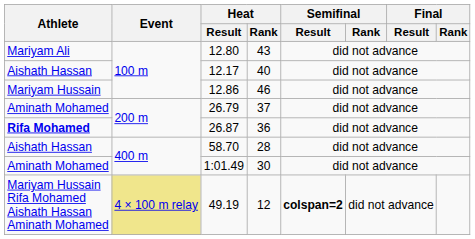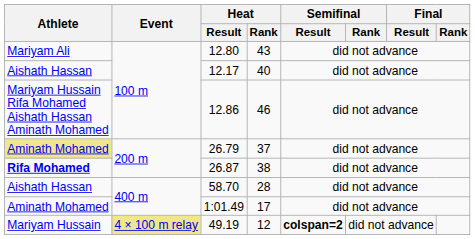12.86 | Athlete: Mariyam Hussain -> Mariyam Hussain Rifa Mohamed Aishath Hassan Aminath Mohamed
26.79 | Athlete: no background -> khaki background
26.87 | Heat / Rank: 36 -> 38
1:01.49 | Heat / Rank: 30 -> 17
49.19 | Athlete: Mariyam Hussain Rifa Mohamed Aishath Hassan Aminath Mohamed -> Mariyam Hussain
